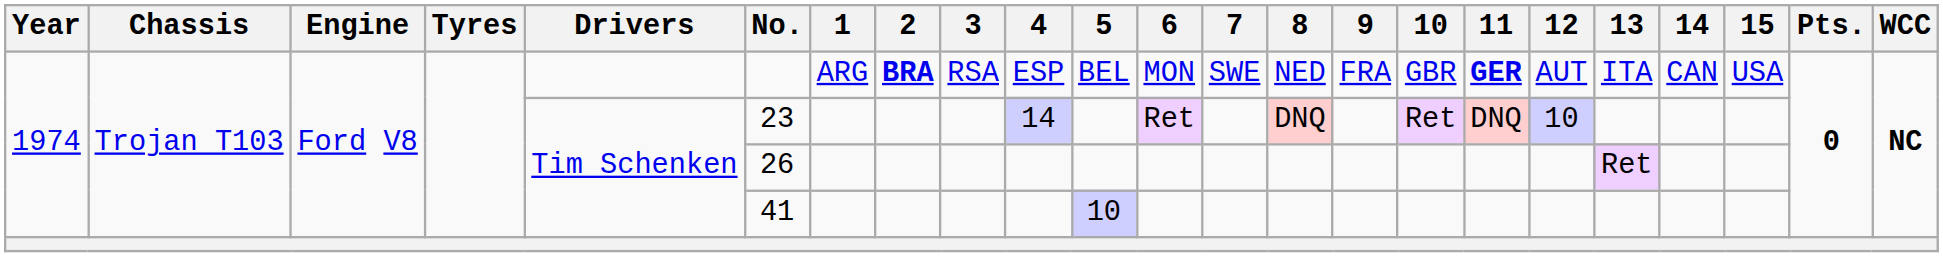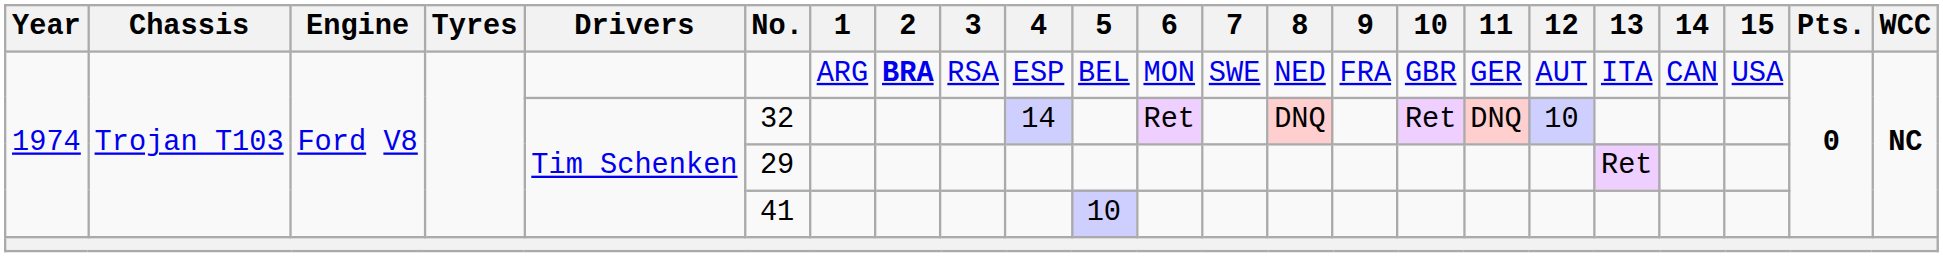row 2 | 11: bold -> normal
row 3 | No.: 23 -> 32
row 4 | No.: 26 -> 29
